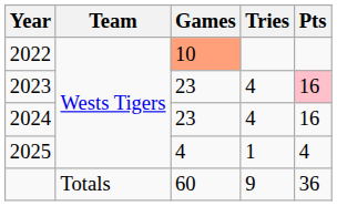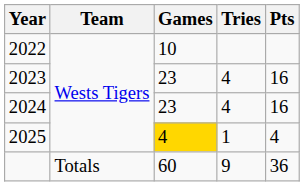2022 | Games: lightsalmon background -> no background
2023 | Pts: pink background -> no background
2025 | Games: no background -> gold background
